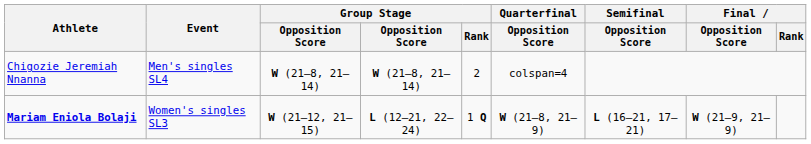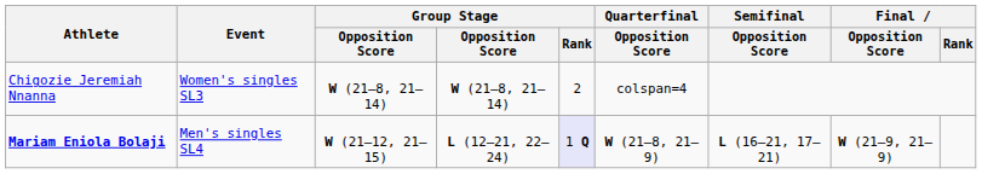Chigozie Jeremiah Nnanna | Event: Men's singles SL4 -> Women's singles SL3
Mariam Eniola Bolaji | Event: Women's singles SL3 -> Men's singles SL4
Mariam Eniola Bolaji | Group Stage / Rank: no background -> lavender background
